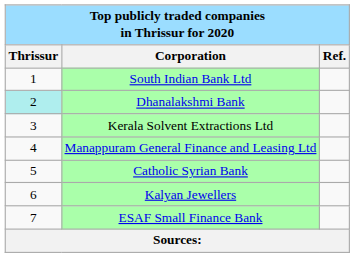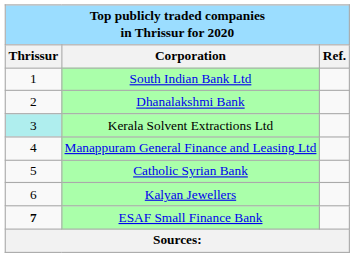Dhanalakshmi Bank | Thrissur: paleturquoise background -> no background
Kerala Solvent Extractions Ltd | Thrissur: no background -> paleturquoise background
ESAF Small Finance Bank | Thrissur: normal -> bold
